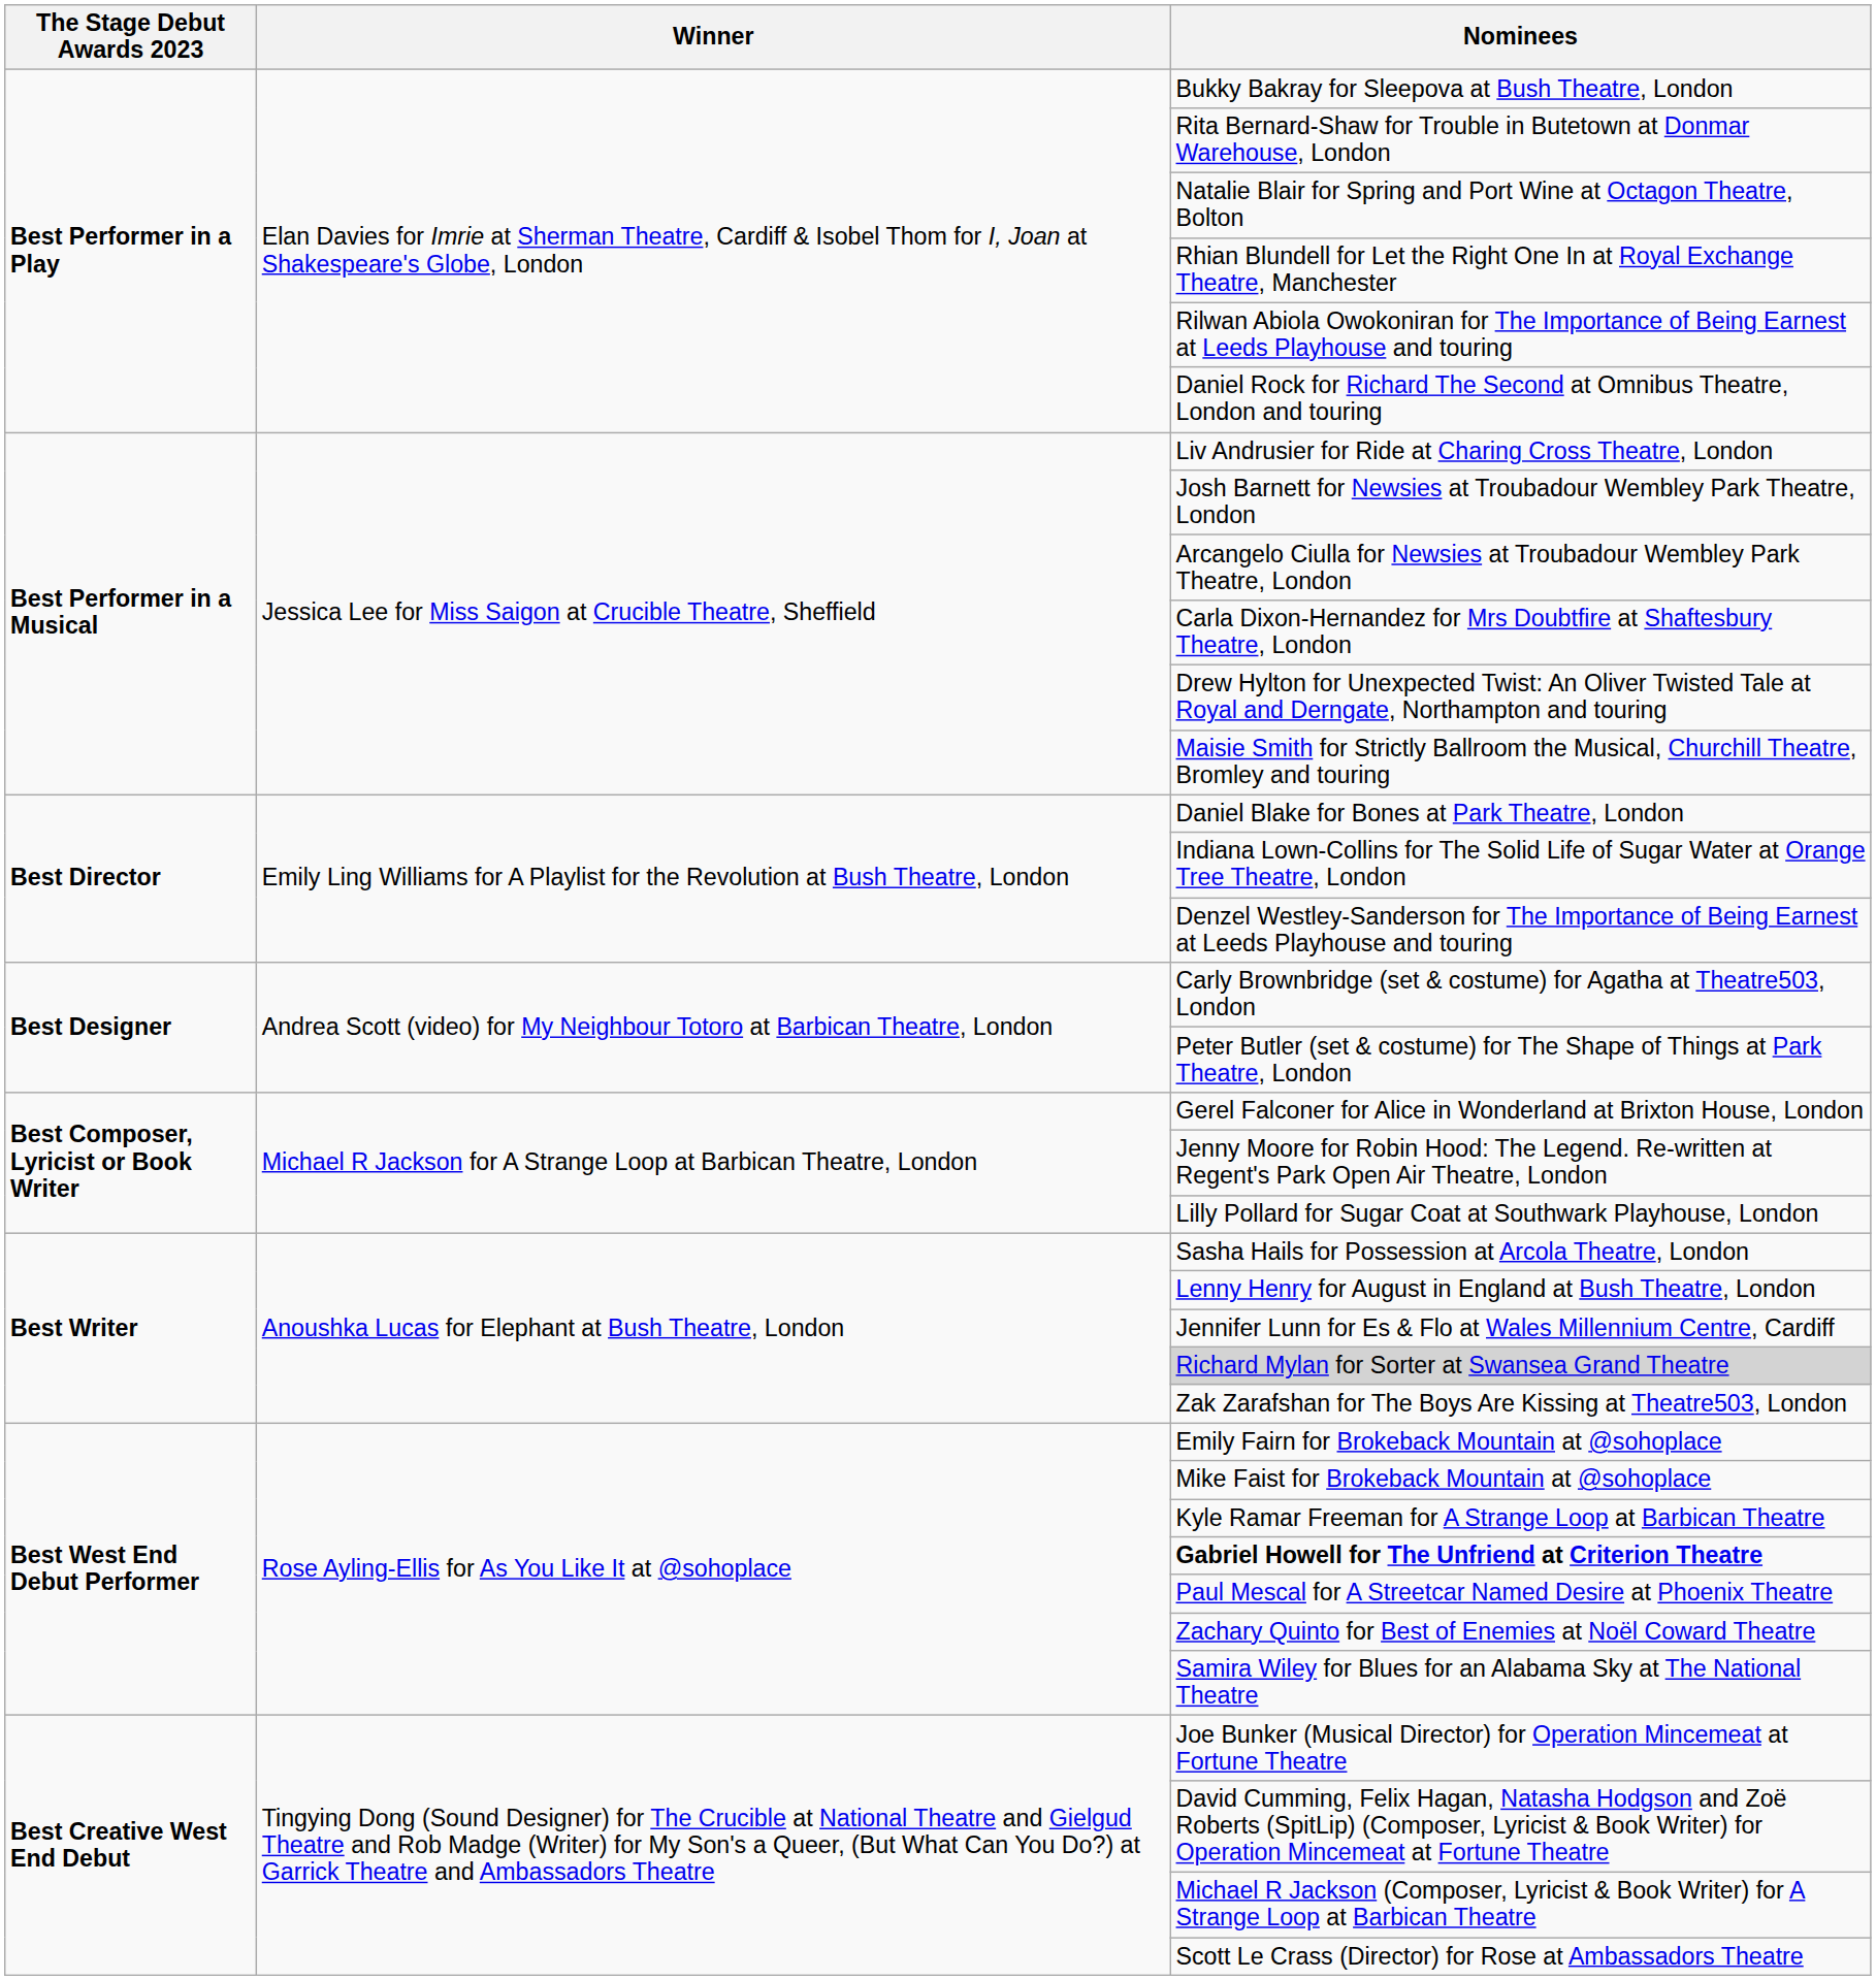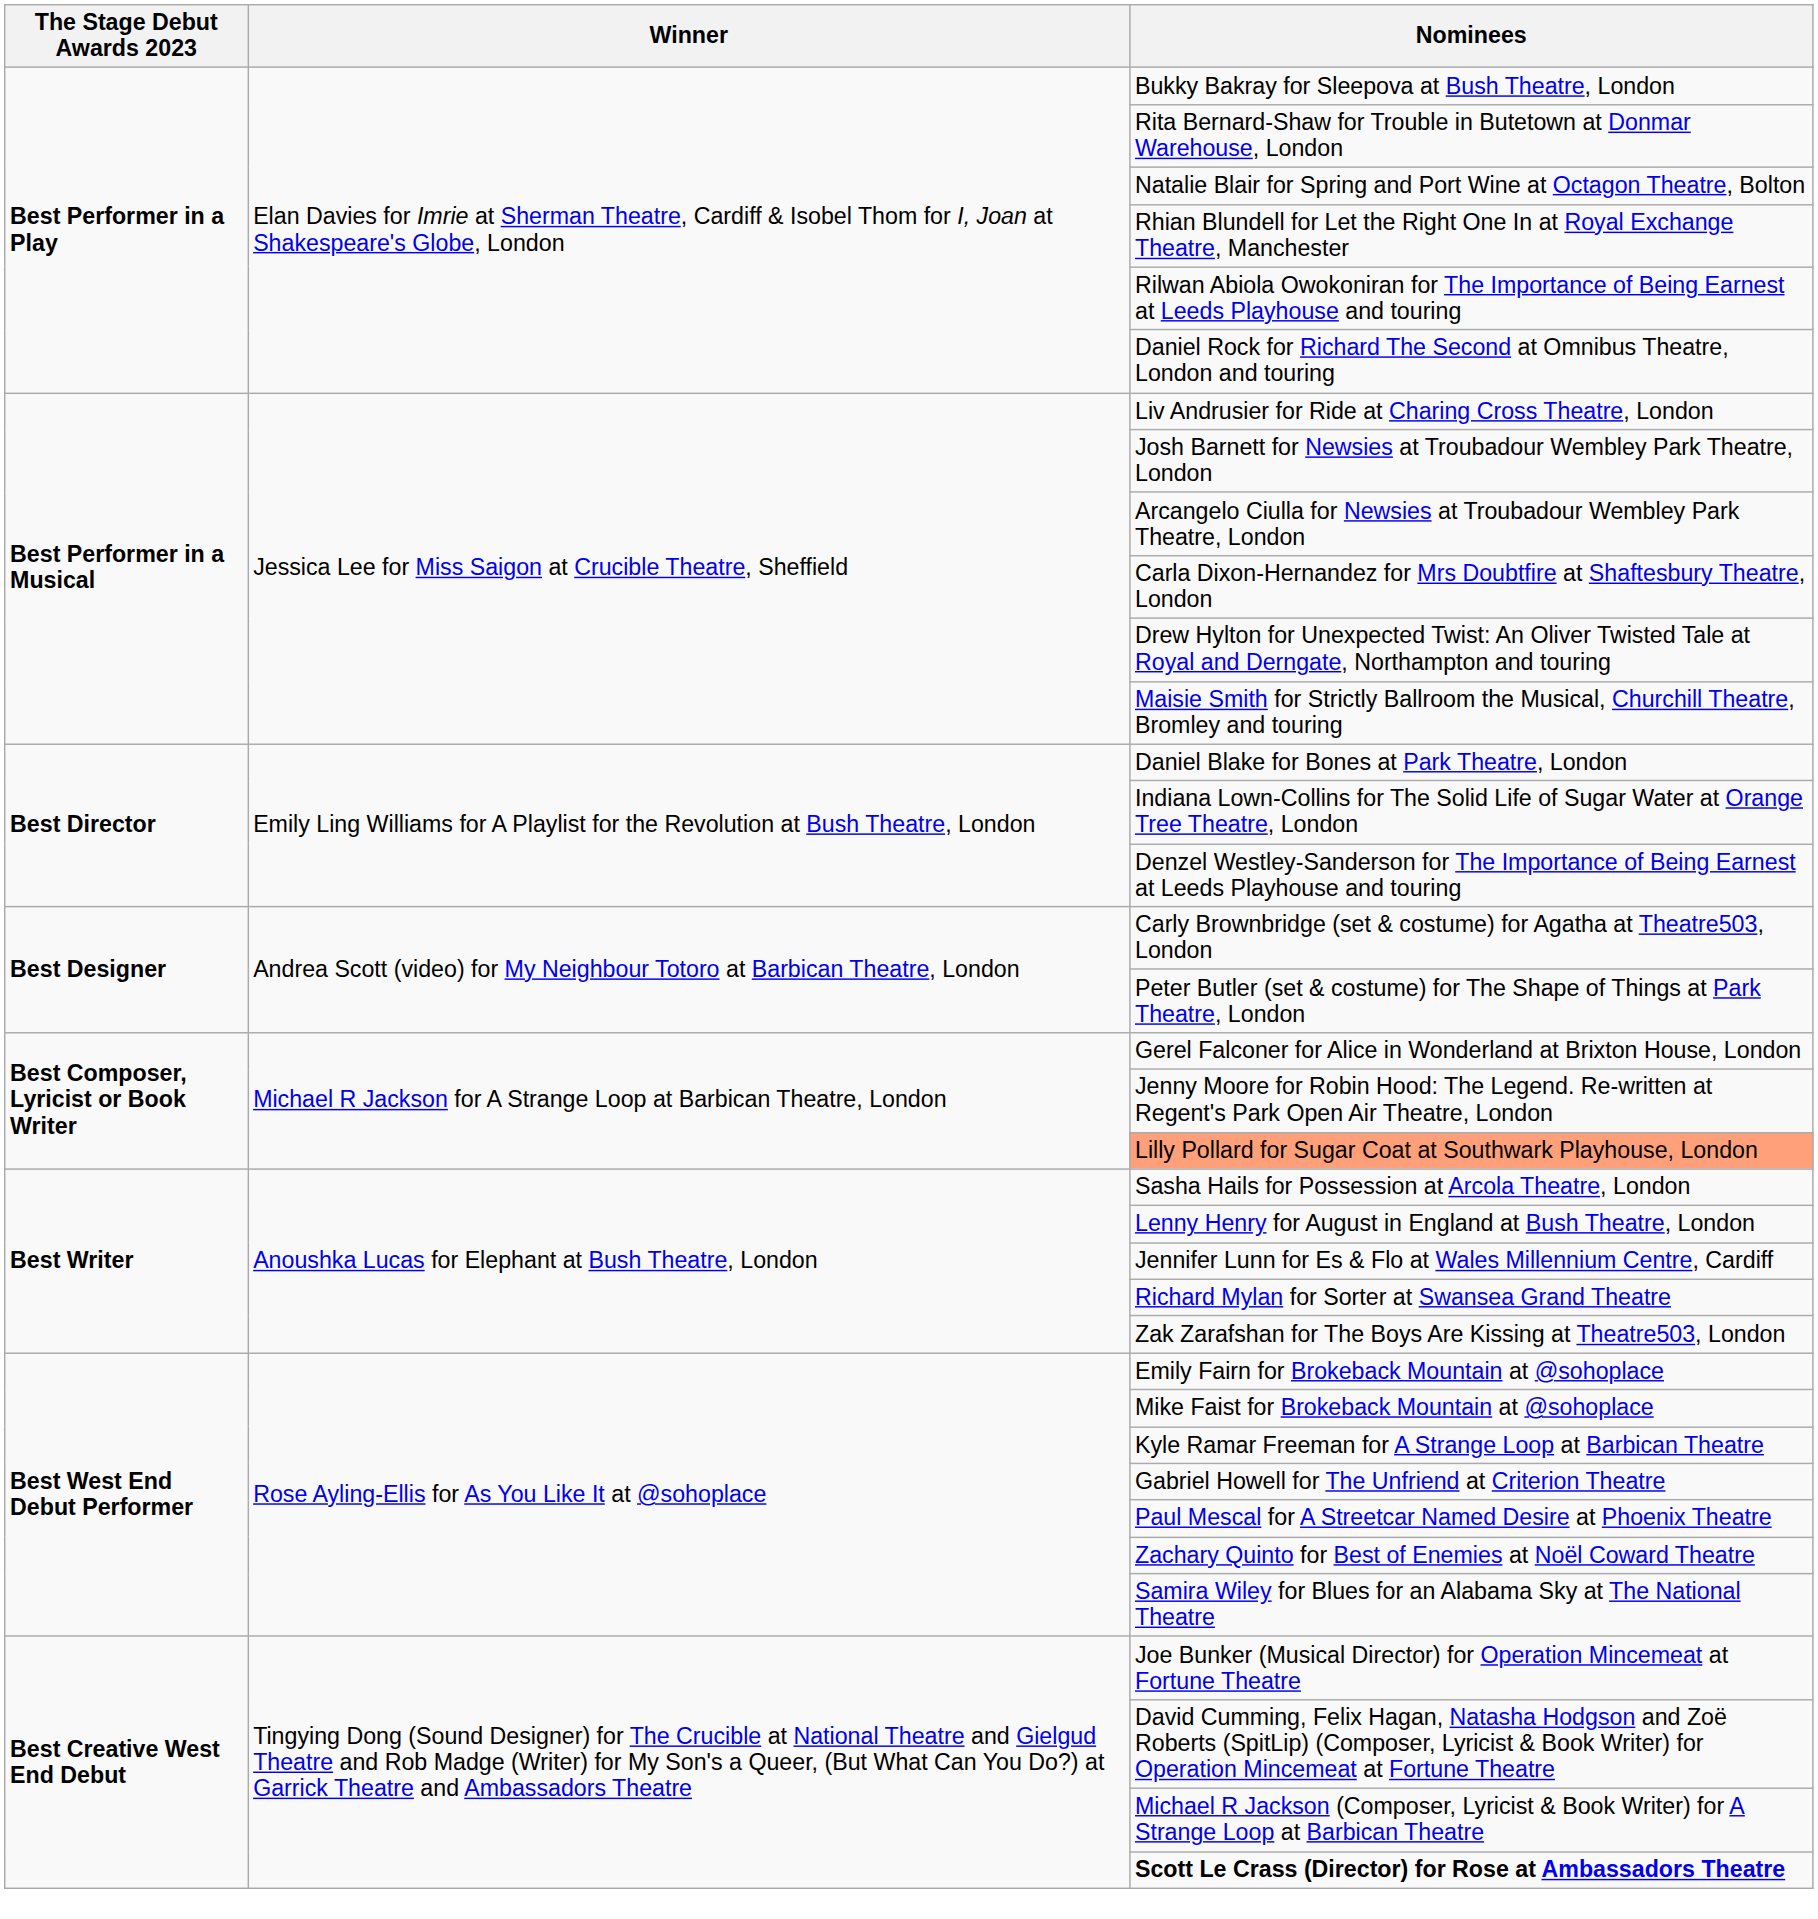Lilly Pollard for Sugar Coat at Southwark Playhouse, London | Nominees: no background -> lightsalmon background
Richard Mylan for Sorter at Swansea Grand Theatre | Nominees: lightgrey background -> no background
Gabriel Howell for The Unfriend at Criterion Theatre | Nominees: bold -> normal
Scott Le Crass (Director) for Rose at Ambassadors Theatre | Nominees: normal -> bold
